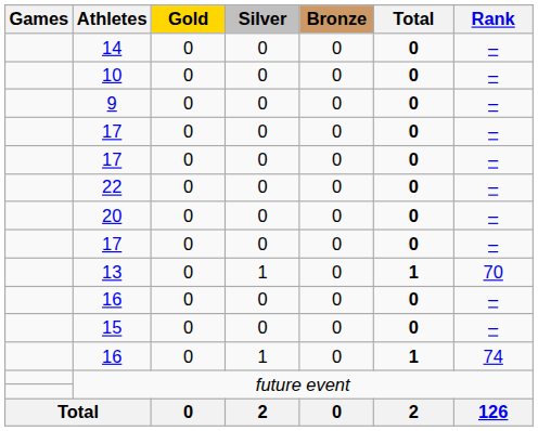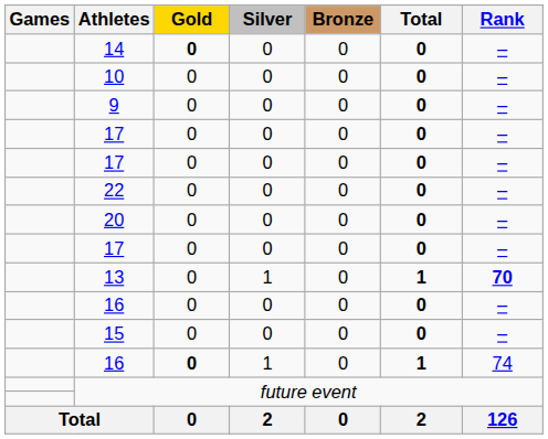14 | Gold: normal -> bold
13 | Rank: normal -> bold
16 / 1 | Gold: normal -> bold
